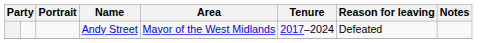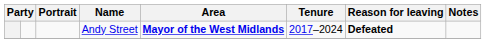Andy Street | Area: normal -> bold
Andy Street | Reason for leaving: normal -> bold
